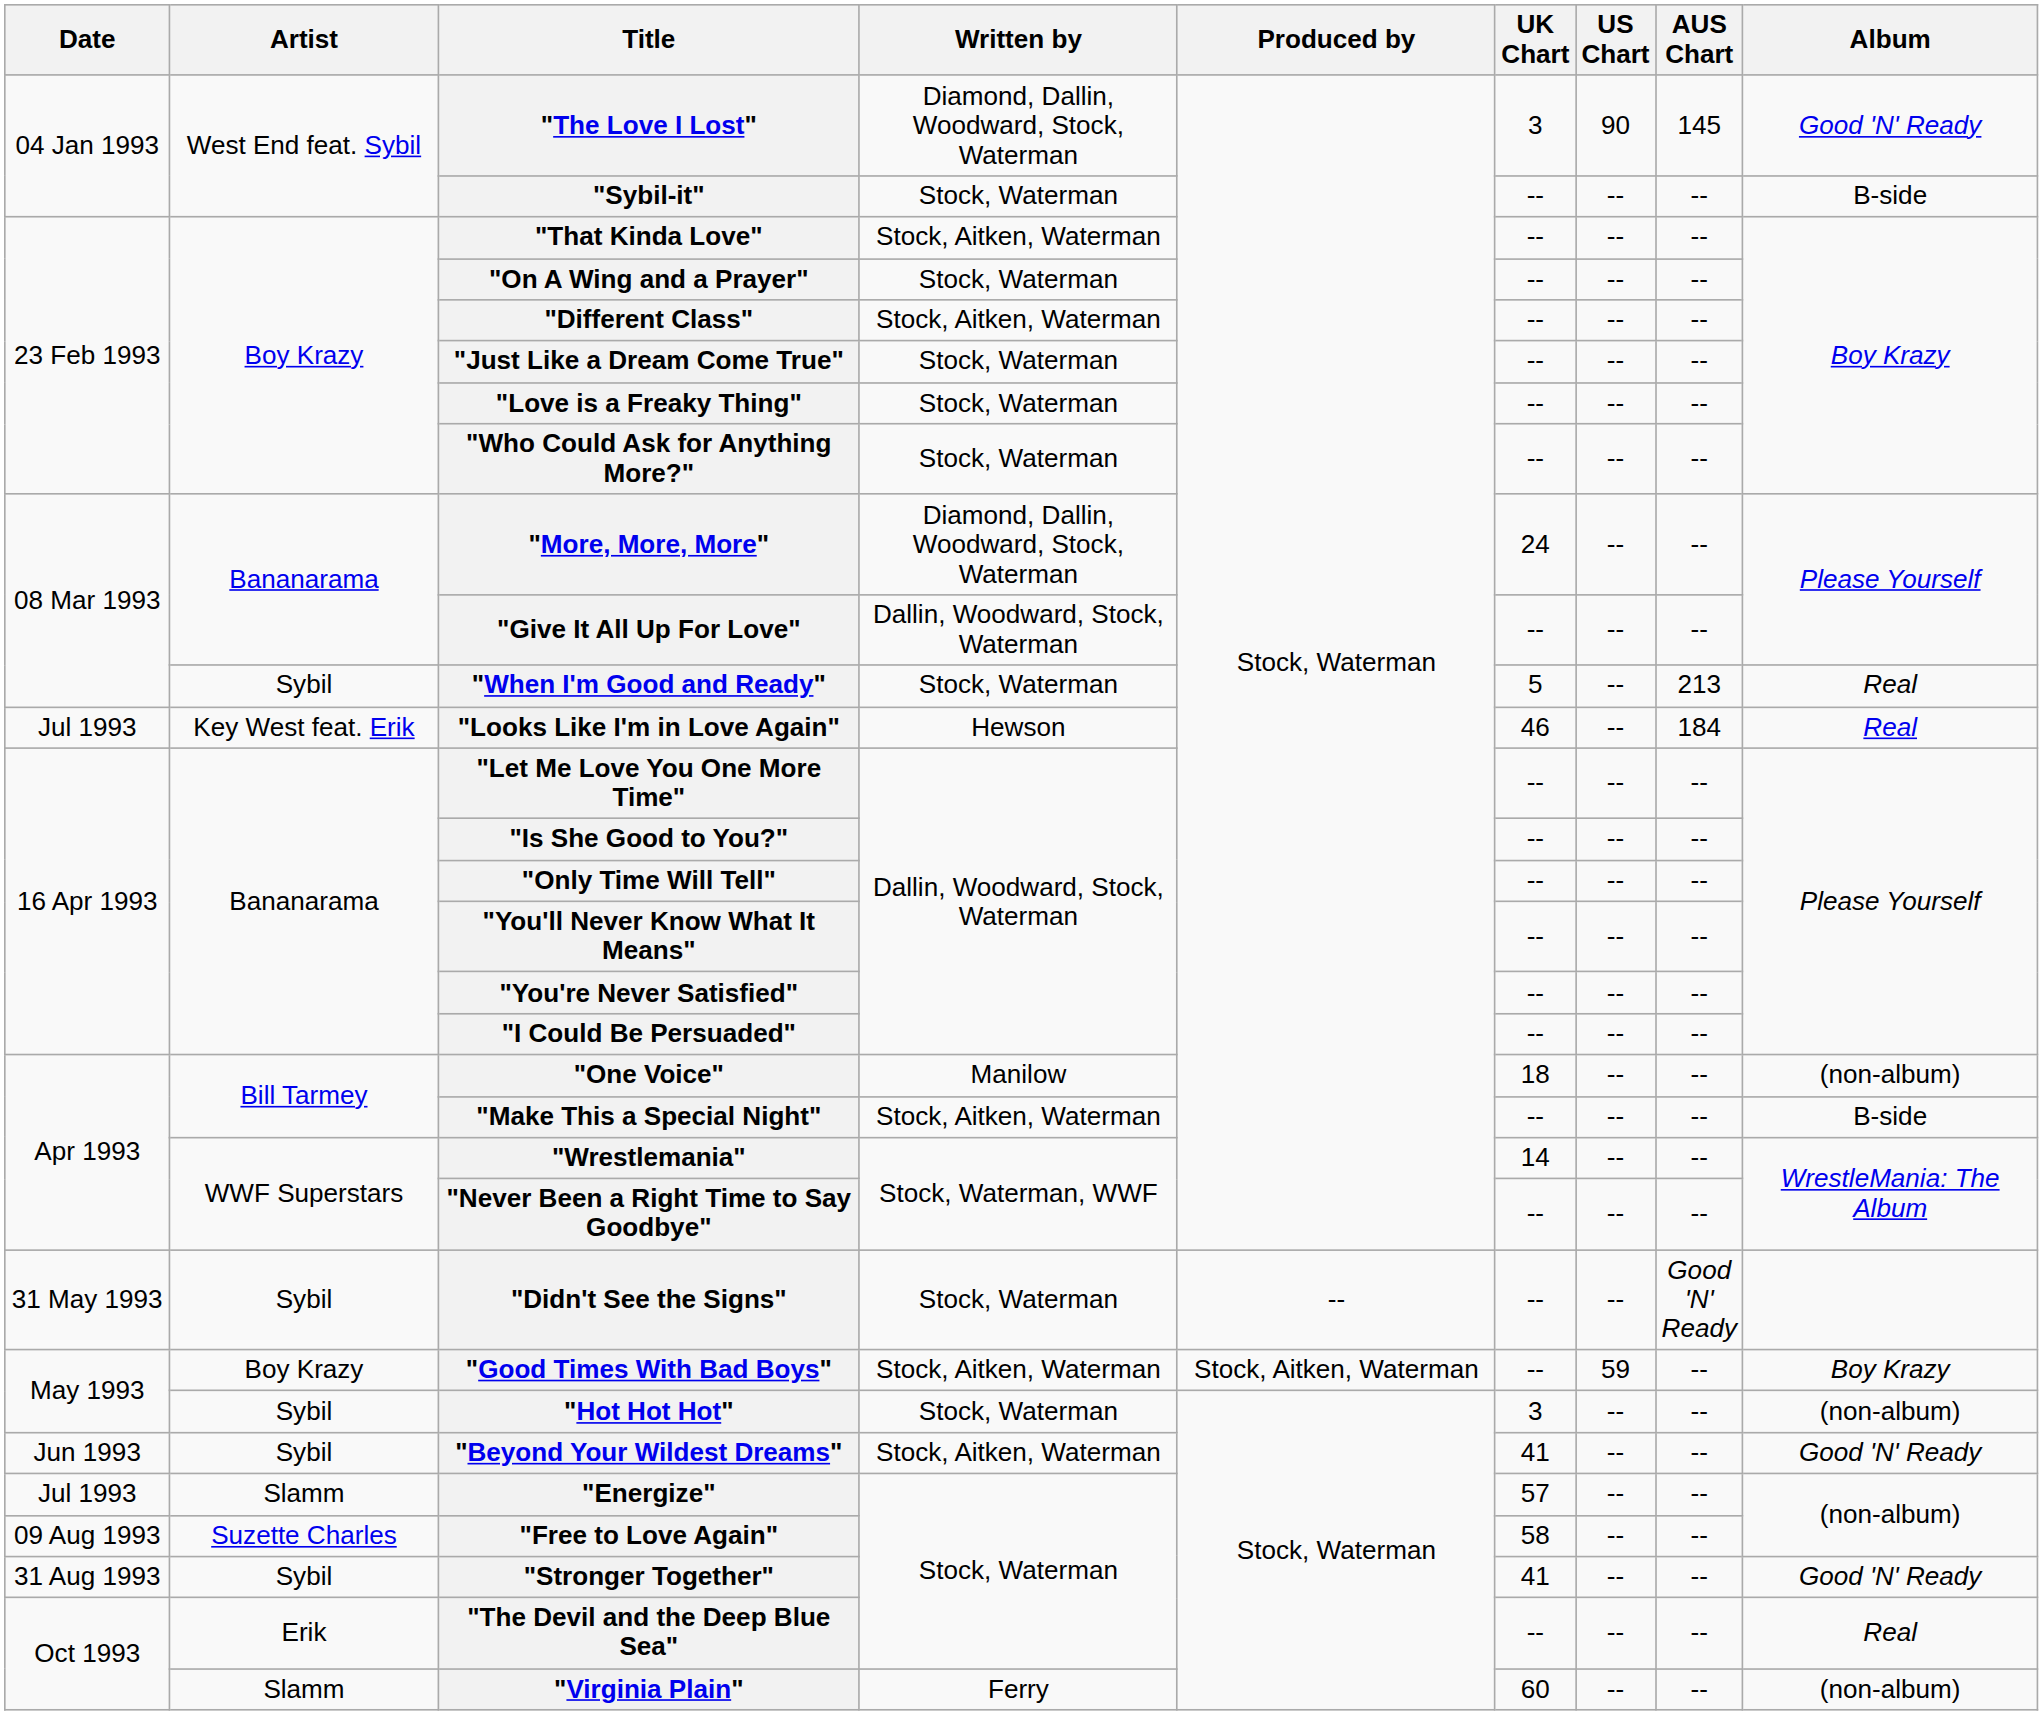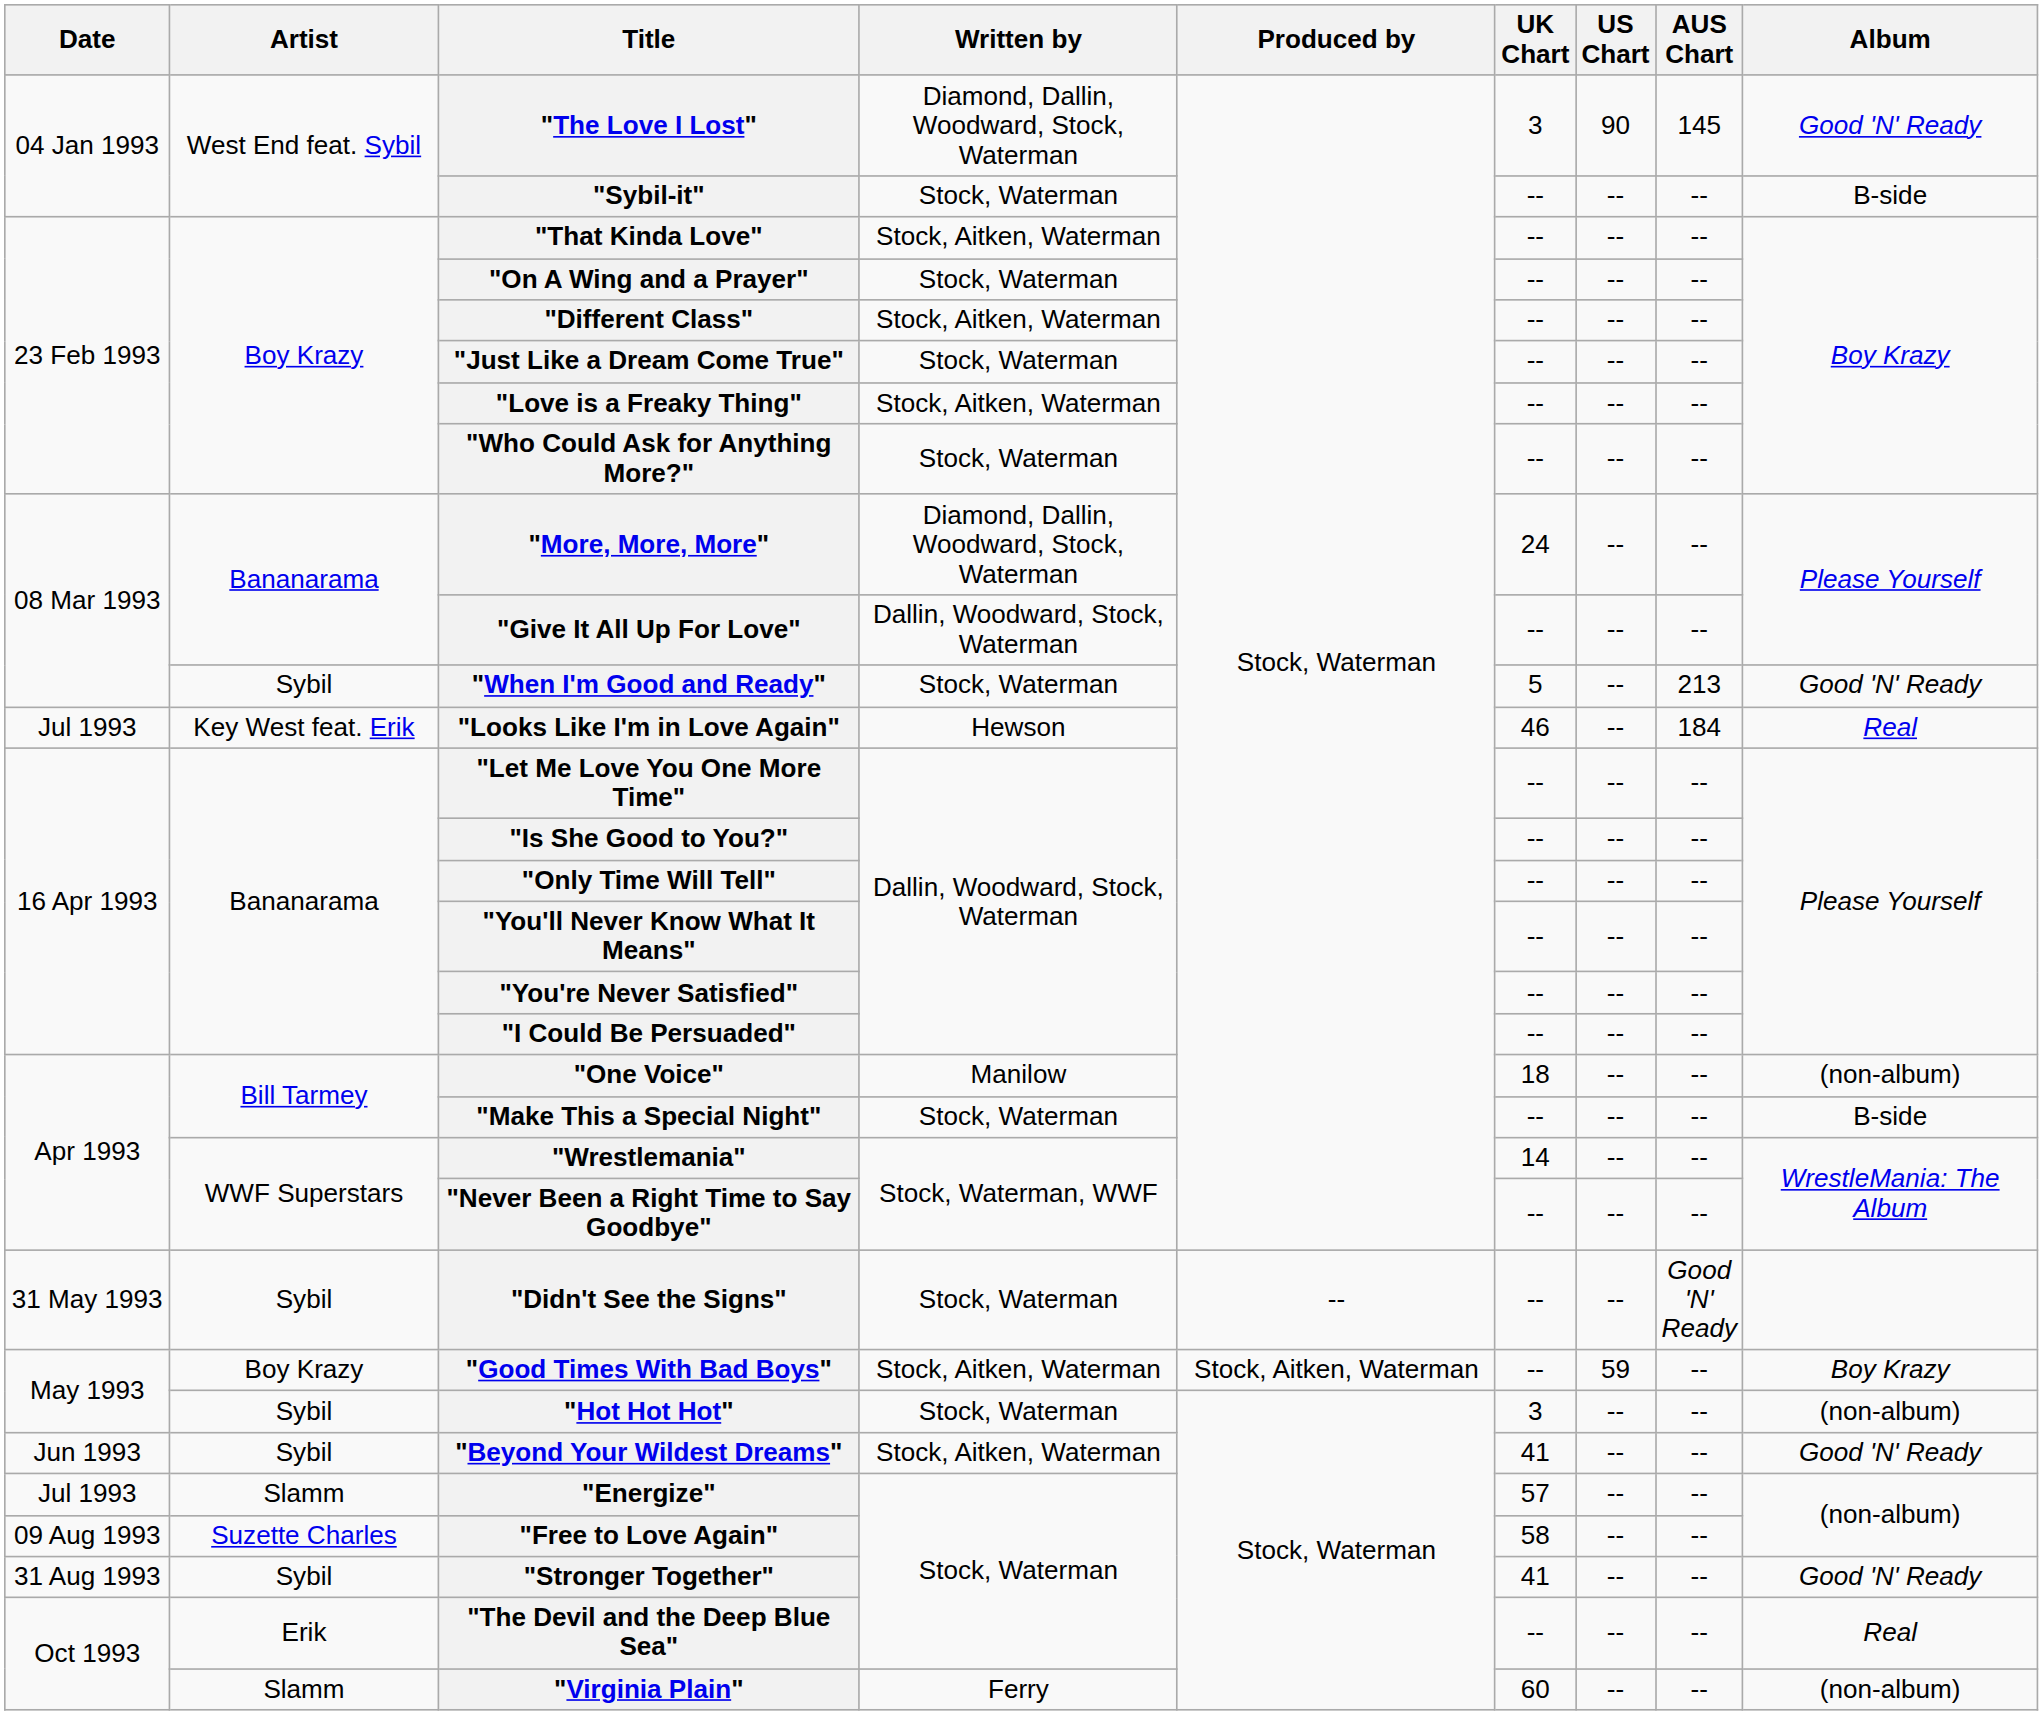"Love is a Freaky Thing" | Written by: Stock, Waterman -> Stock, Aitken, Waterman
"When I'm Good and Ready" | Album: Real -> Good 'N' Ready
"Make This a Special Night" | Written by: Stock, Aitken, Waterman -> Stock, Waterman
